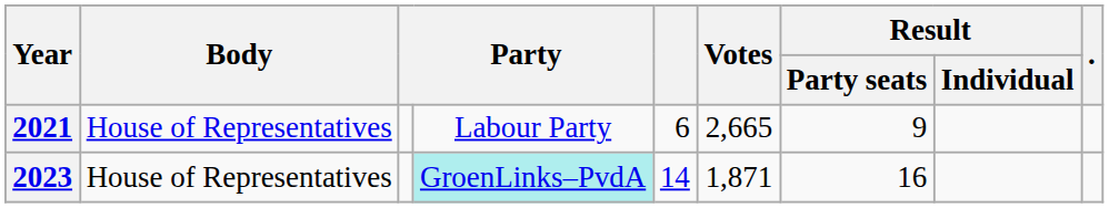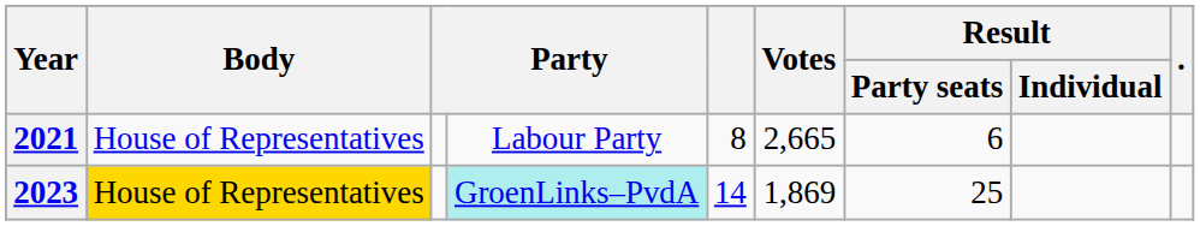2021 | column 5: 6 -> 8
2021 | Result / Party seats: 9 -> 6
2023 | Body: no background -> gold background
2023 | Votes: 1,871 -> 1,869
2023 | Result / Party seats: 16 -> 25
